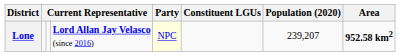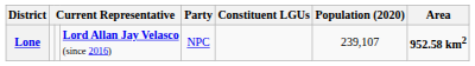Lone | Party: lightyellow background -> no background
Lone | Population (2020): 239,207 -> 239,107
